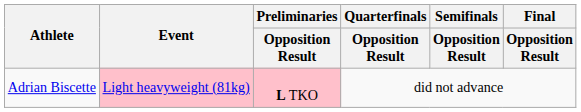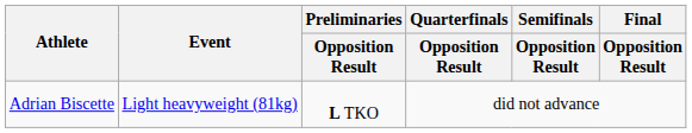Adrian Biscette | Event: pink background -> no background
Adrian Biscette | Preliminaries / Opposition Result: pink background -> no background
